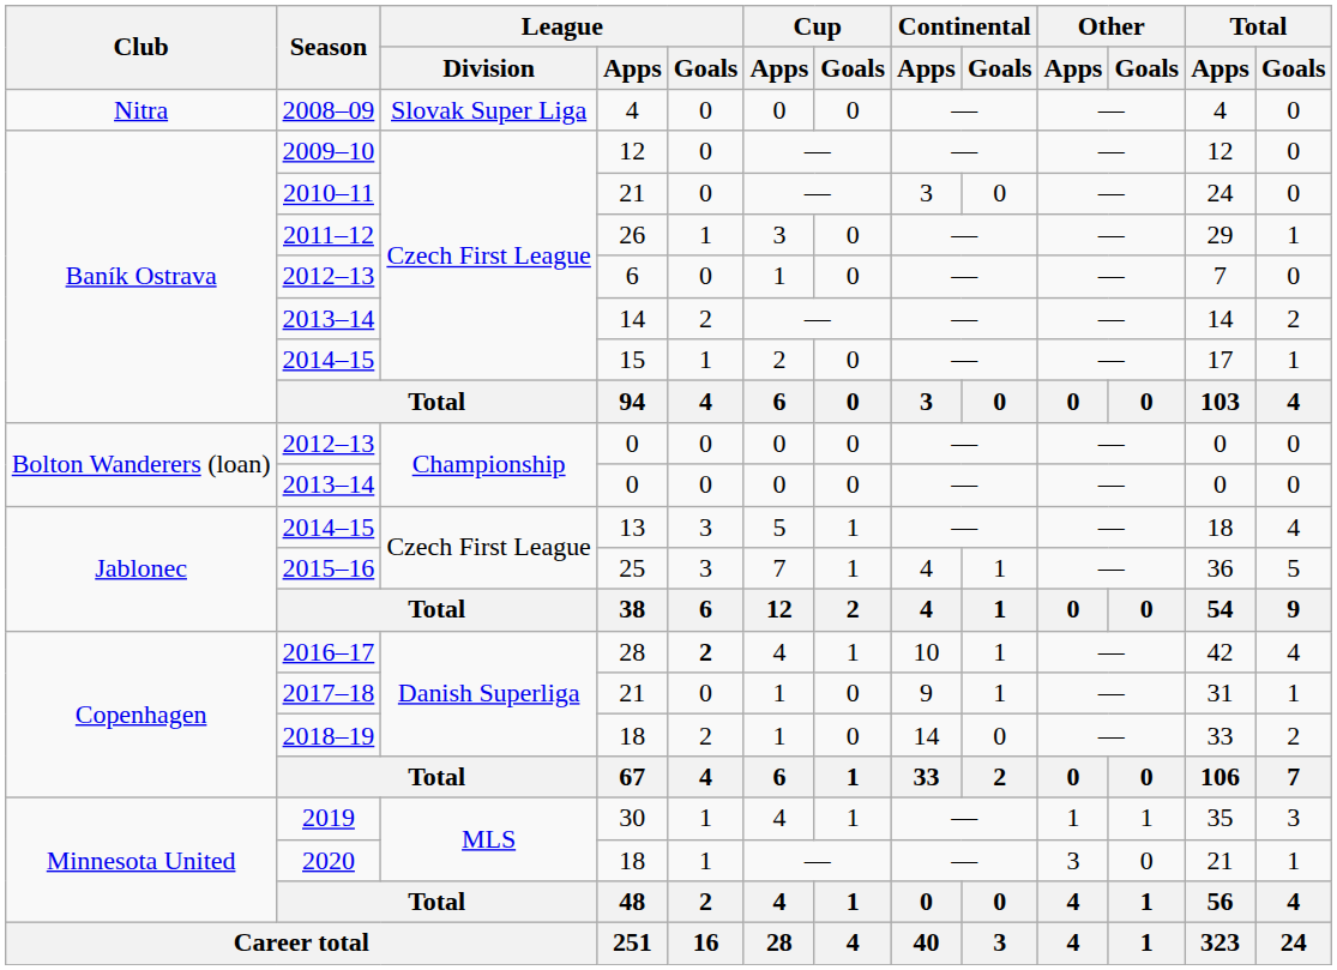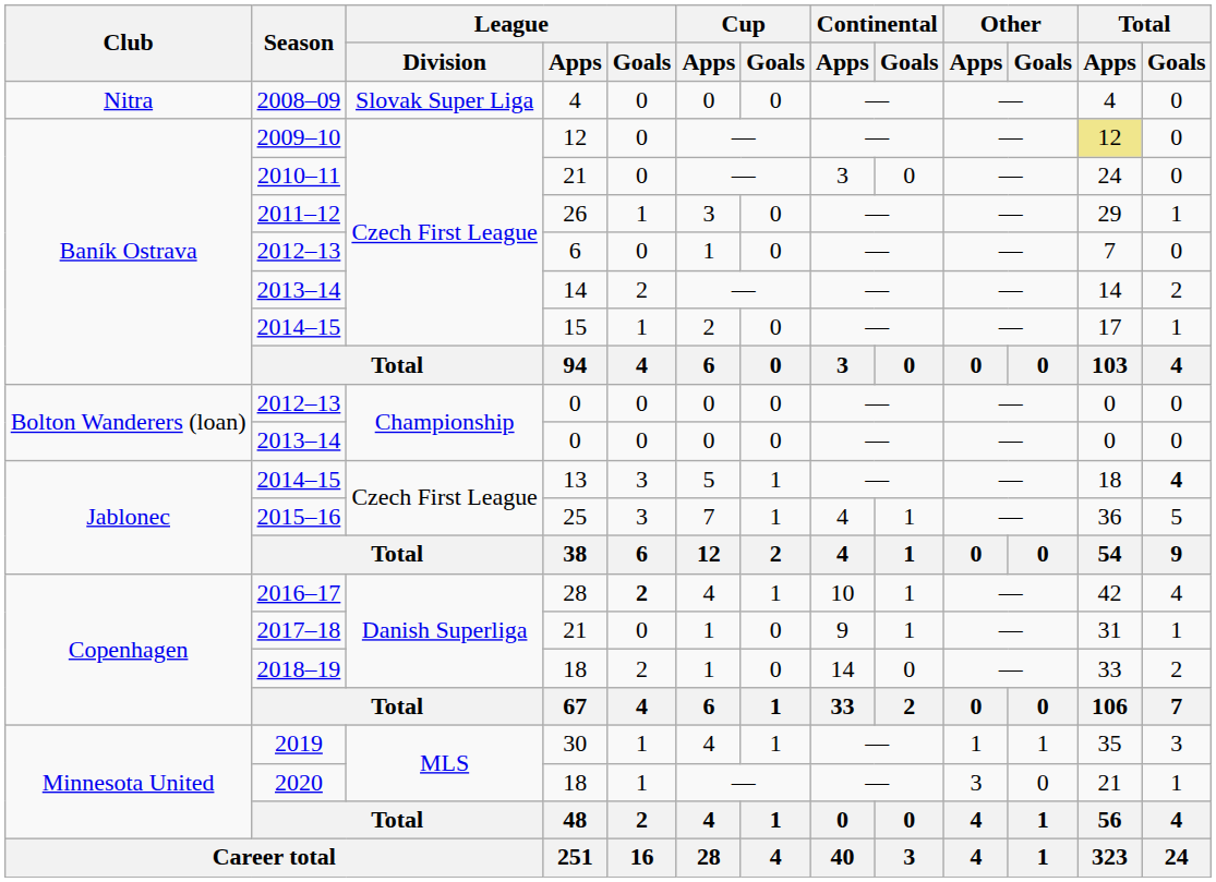2009–10 | Total / Apps: no background -> khaki background
2014–15 / 13 | Total / Goals: normal -> bold
